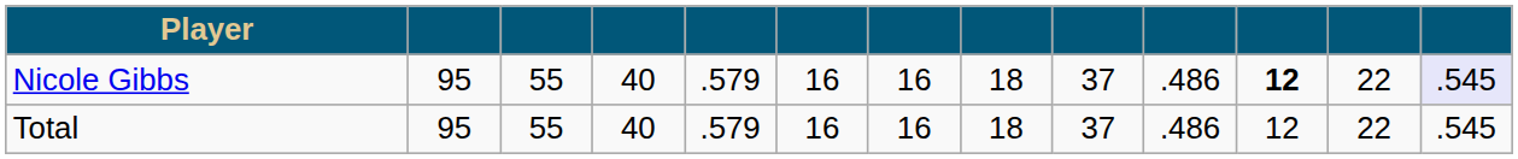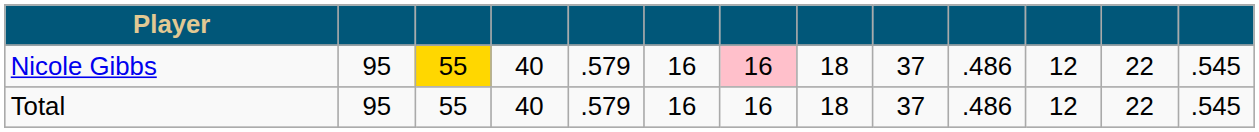Nicole Gibbs | column 3: no background -> gold background
Nicole Gibbs | column 7: no background -> pink background
Nicole Gibbs | column 11: bold -> normal
Nicole Gibbs | column 13: lavender background -> no background
